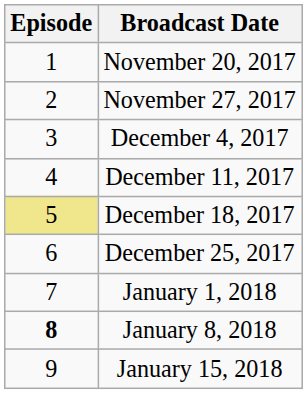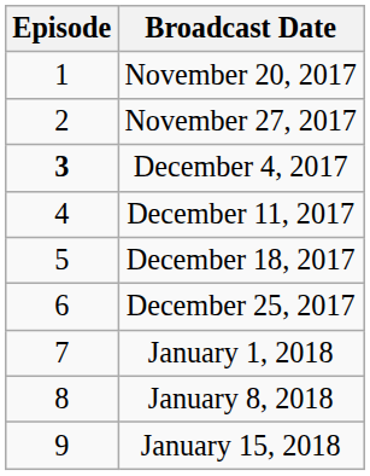December 4, 2017 | Episode: normal -> bold
December 18, 2017 | Episode: khaki background -> no background
January 8, 2018 | Episode: bold -> normal
